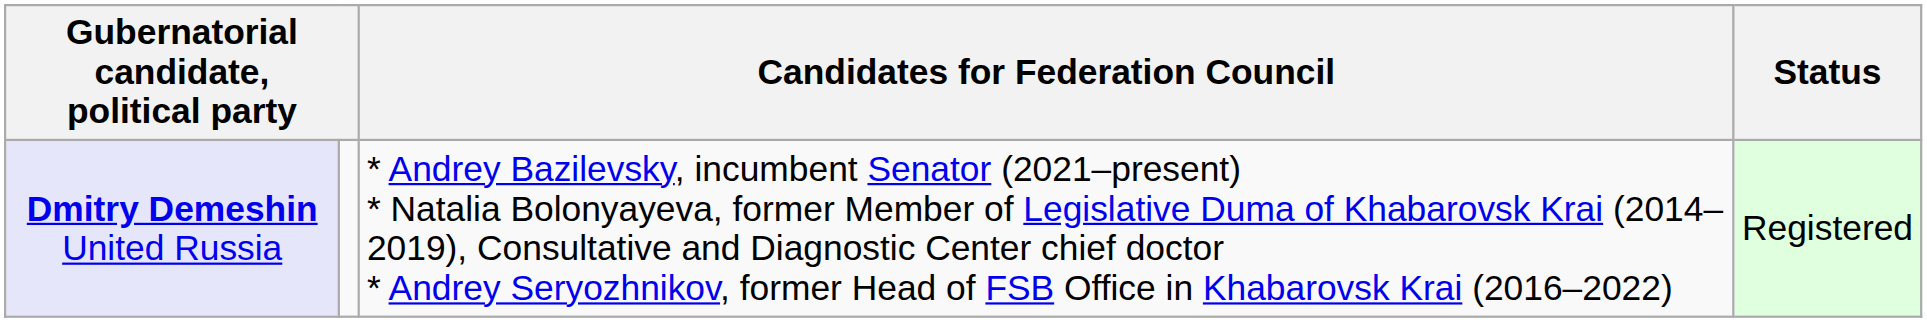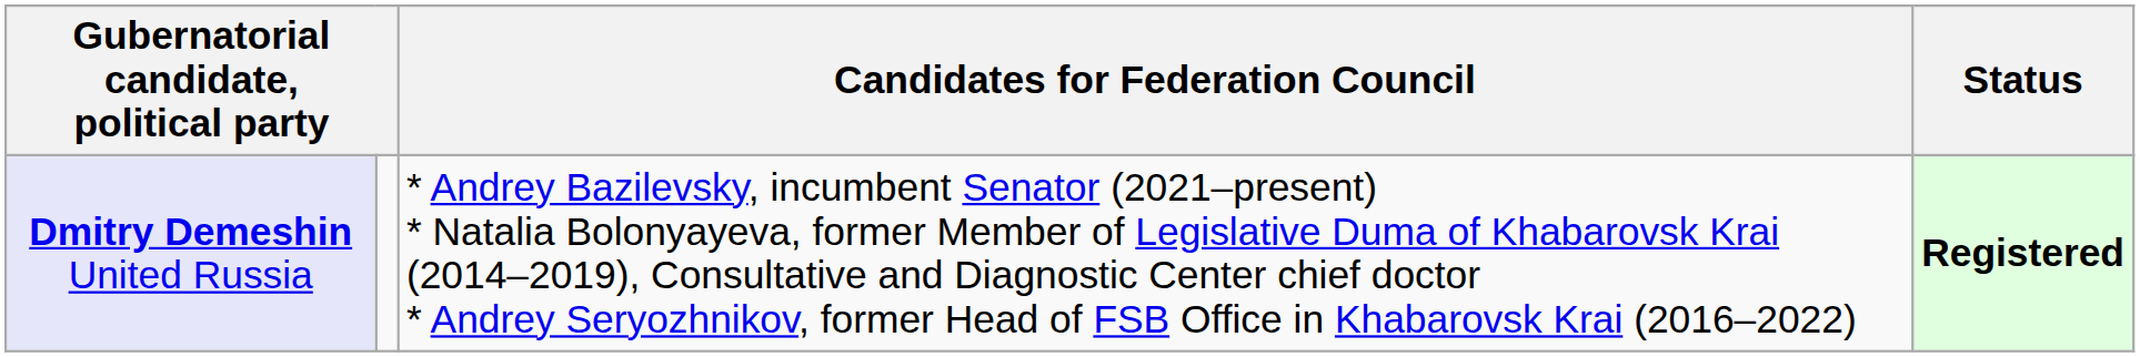Dmitry Demeshin United Russia | Status: normal -> bold
